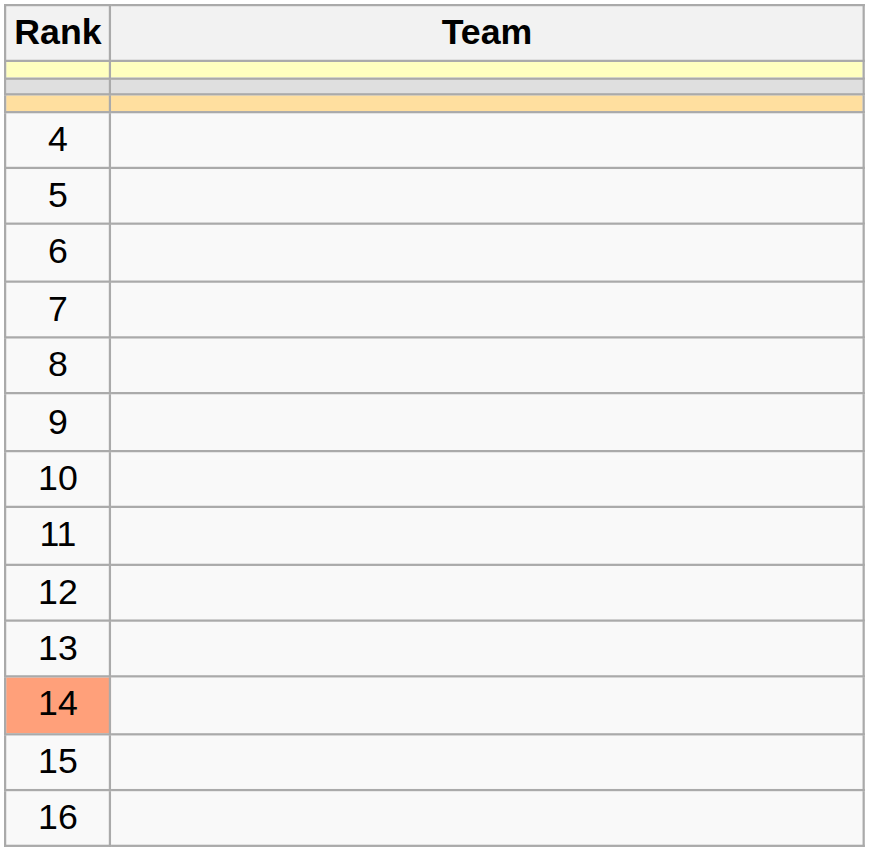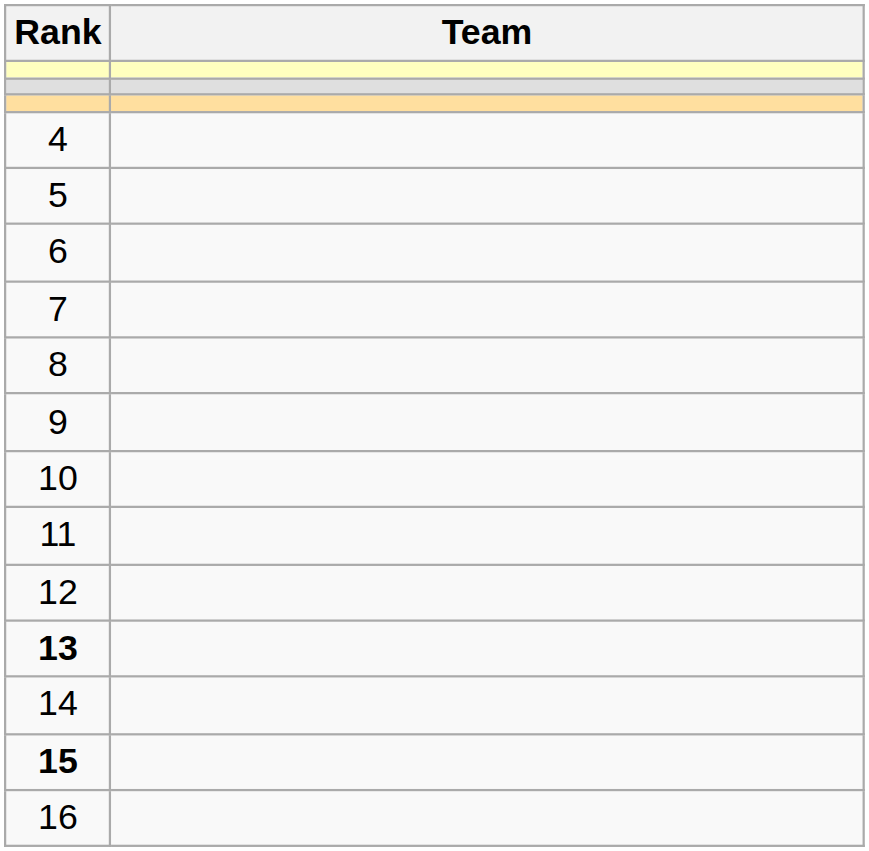row 14 | Rank: normal -> bold
row 15 | Rank: lightsalmon background -> no background
row 16 | Rank: normal -> bold
